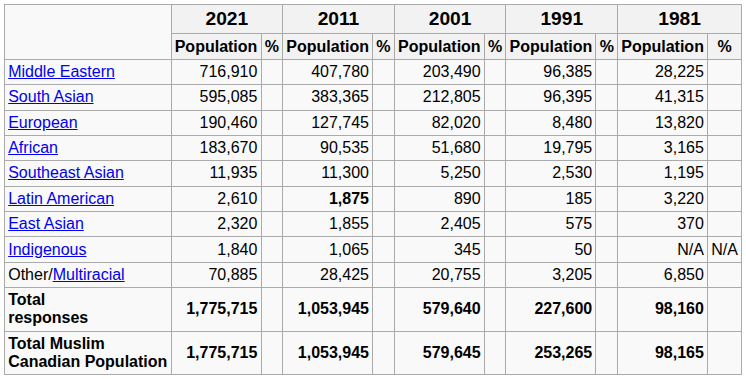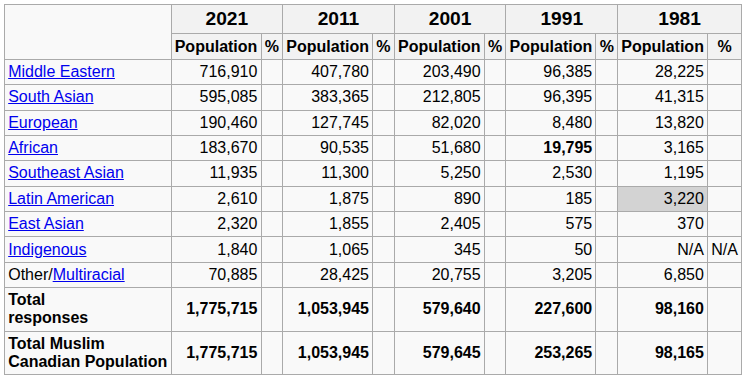African | 1991 / Population: normal -> bold
Latin American | 2011 / Population: bold -> normal
Latin American | 1981 / Population: no background -> lightgrey background
